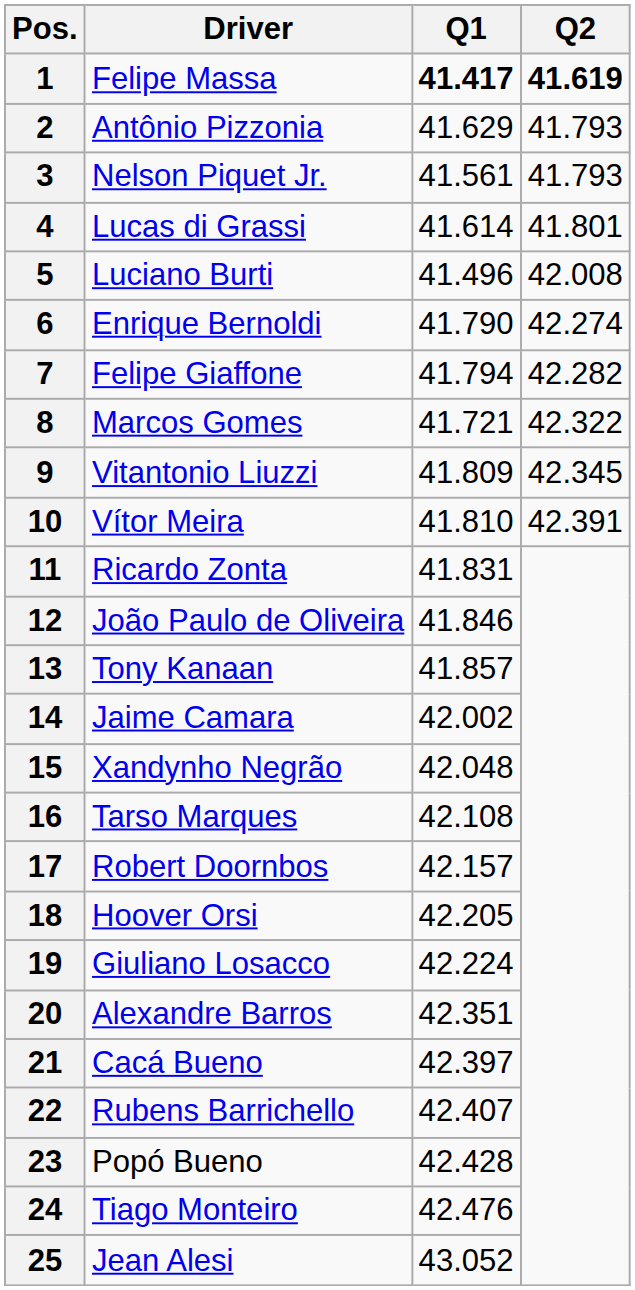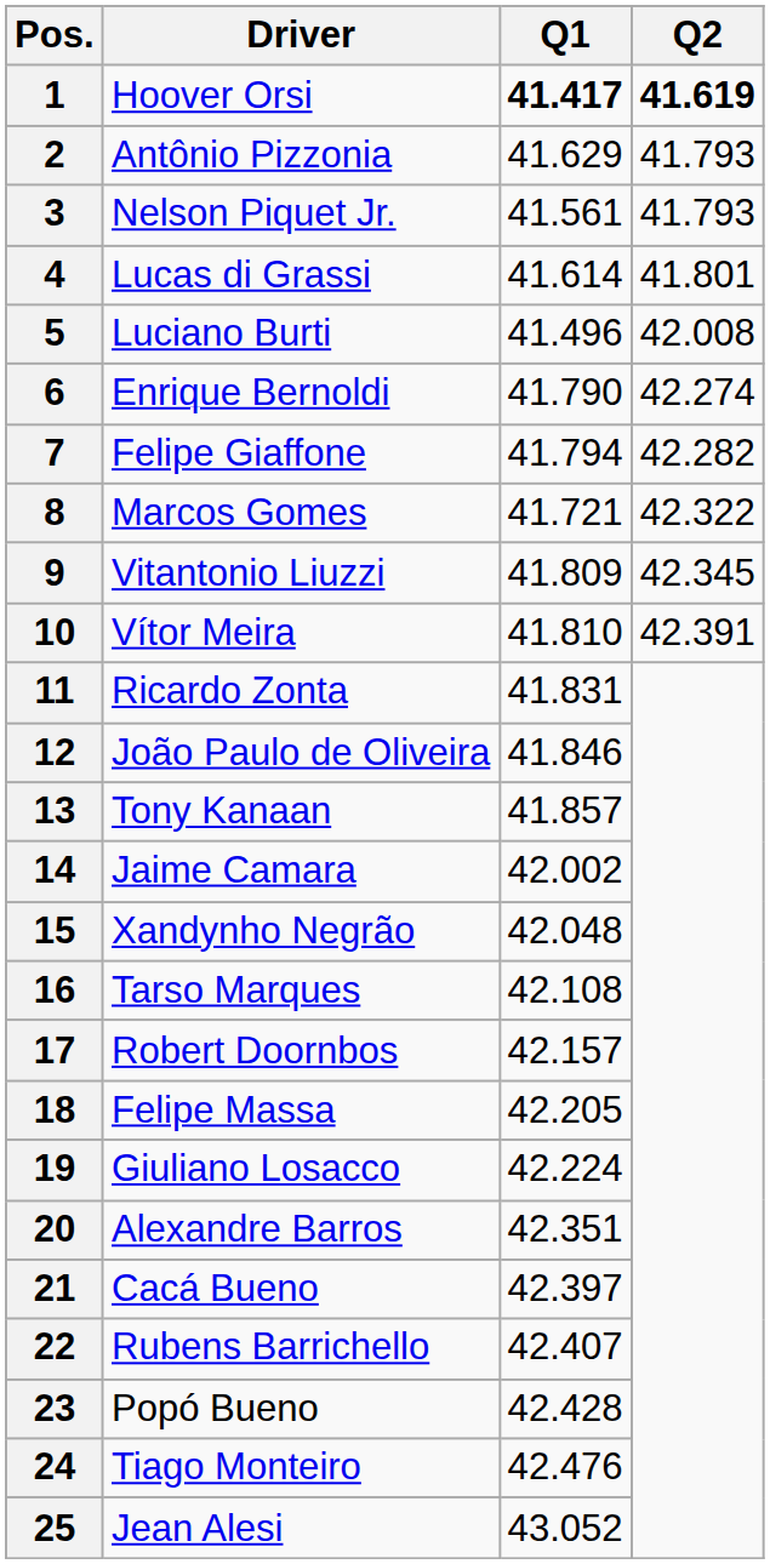1 | Driver: Felipe Massa -> Hoover Orsi
18 | Driver: Hoover Orsi -> Felipe Massa
